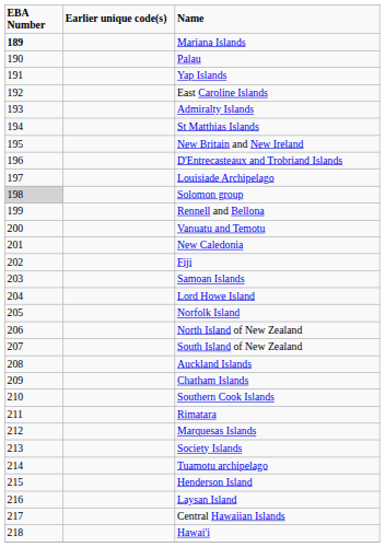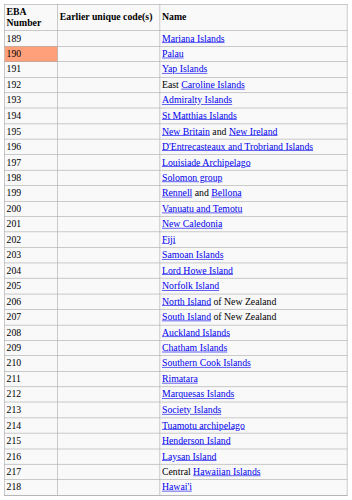Mariana Islands | EBA Number: bold -> normal
Palau | EBA Number: no background -> lightsalmon background
Solomon group | EBA Number: lightgrey background -> no background
